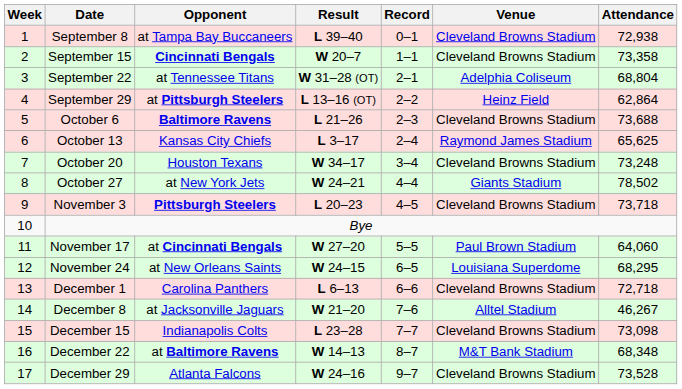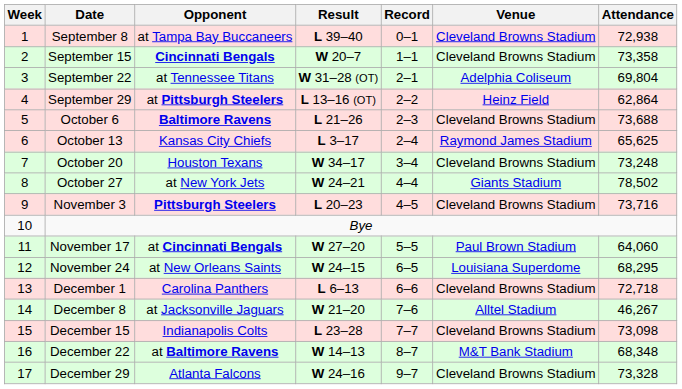September 22 | Attendance: 68,804 -> 69,804
November 3 | Attendance: 73,718 -> 73,716
December 29 | Attendance: 73,528 -> 73,328
